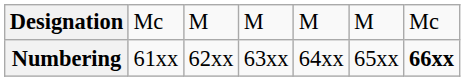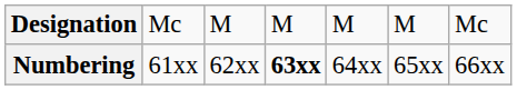Numbering | column 4: normal -> bold
Numbering | column 7: bold -> normal
